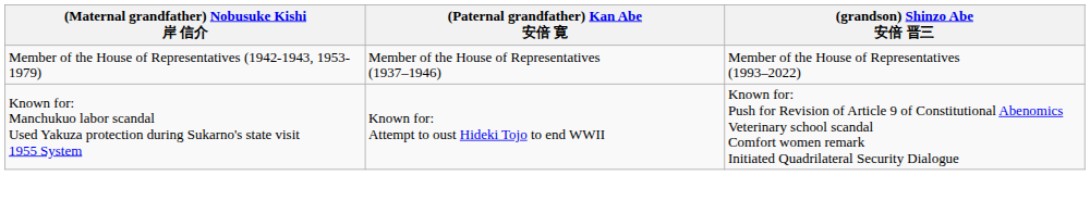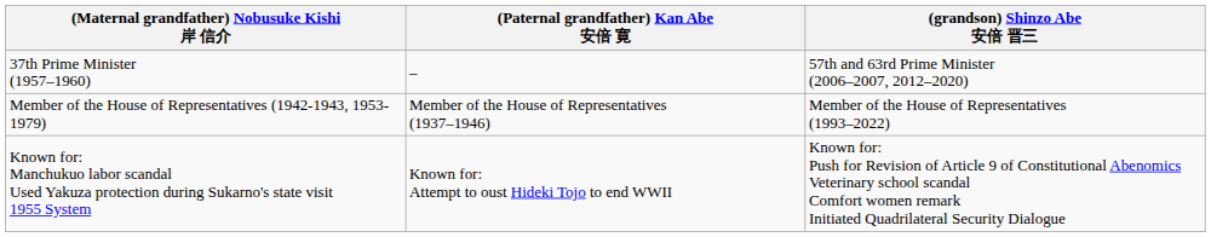+ row: 37th Prime Minister (1957–1960) | – | 57th and 63rd Prime Minister (2006–2007, 2012–2020)
